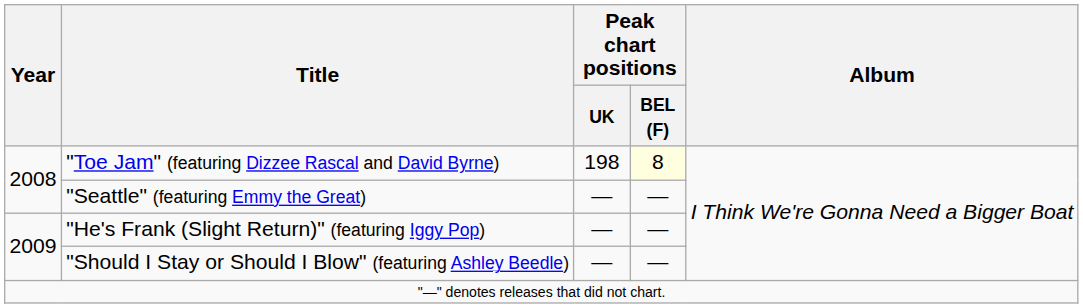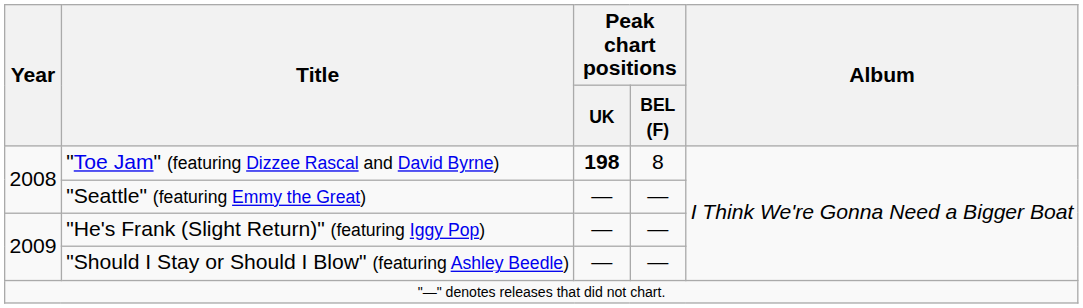"Toe Jam" (featuring Dizzee Rascal and David Byrne) | Peak chart positions / UK: normal -> bold
"Toe Jam" (featuring Dizzee Rascal and David Byrne) | Peak chart positions / BEL (F): lightyellow background -> no background
